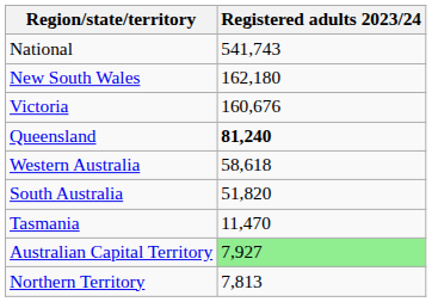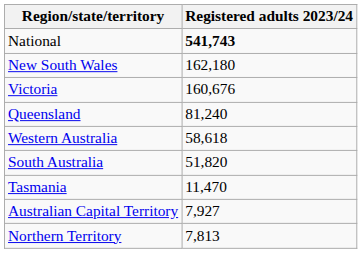National | Registered adults 2023/24: normal -> bold
Queensland | Registered adults 2023/24: bold -> normal
Australian Capital Territory | Registered adults 2023/24: lightgreen background -> no background
